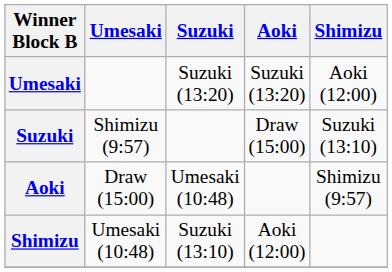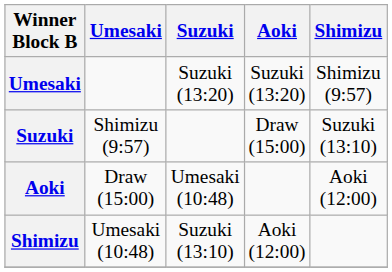row 2 | Shimizu: Aoki (12:00) -> Shimizu (9:57)
row 4 | Shimizu: Shimizu (9:57) -> Aoki (12:00)
